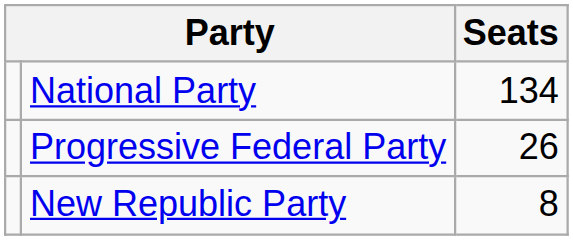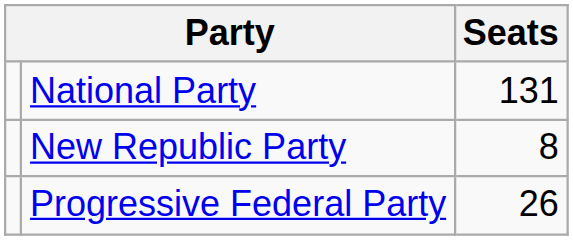National Party | Seats: 134 -> 131
rows swapped: Progressive Federal Party <-> New Republic Party
